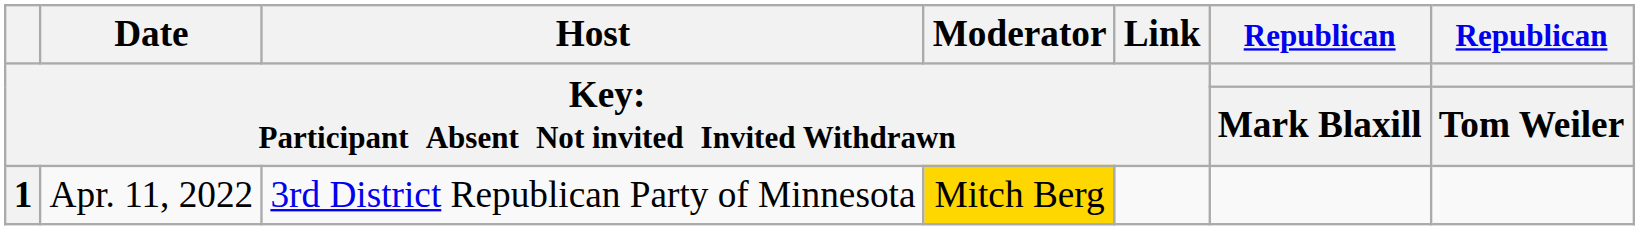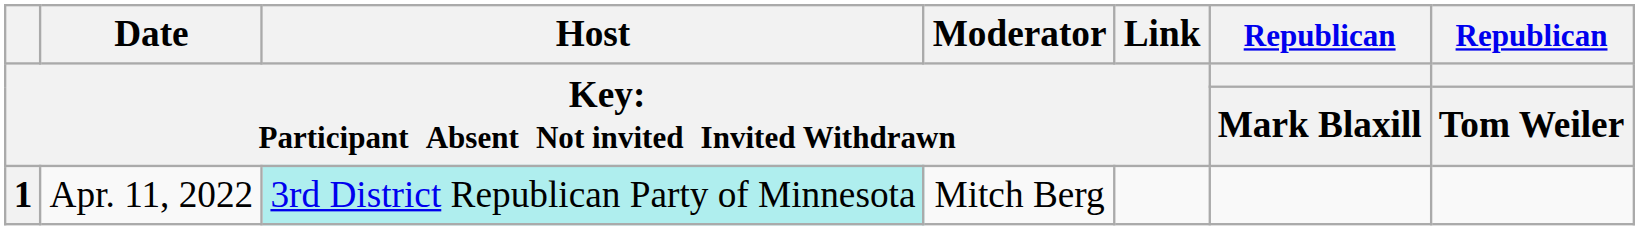1 | column 3: no background -> paleturquoise background
1 | column 4: gold background -> no background
